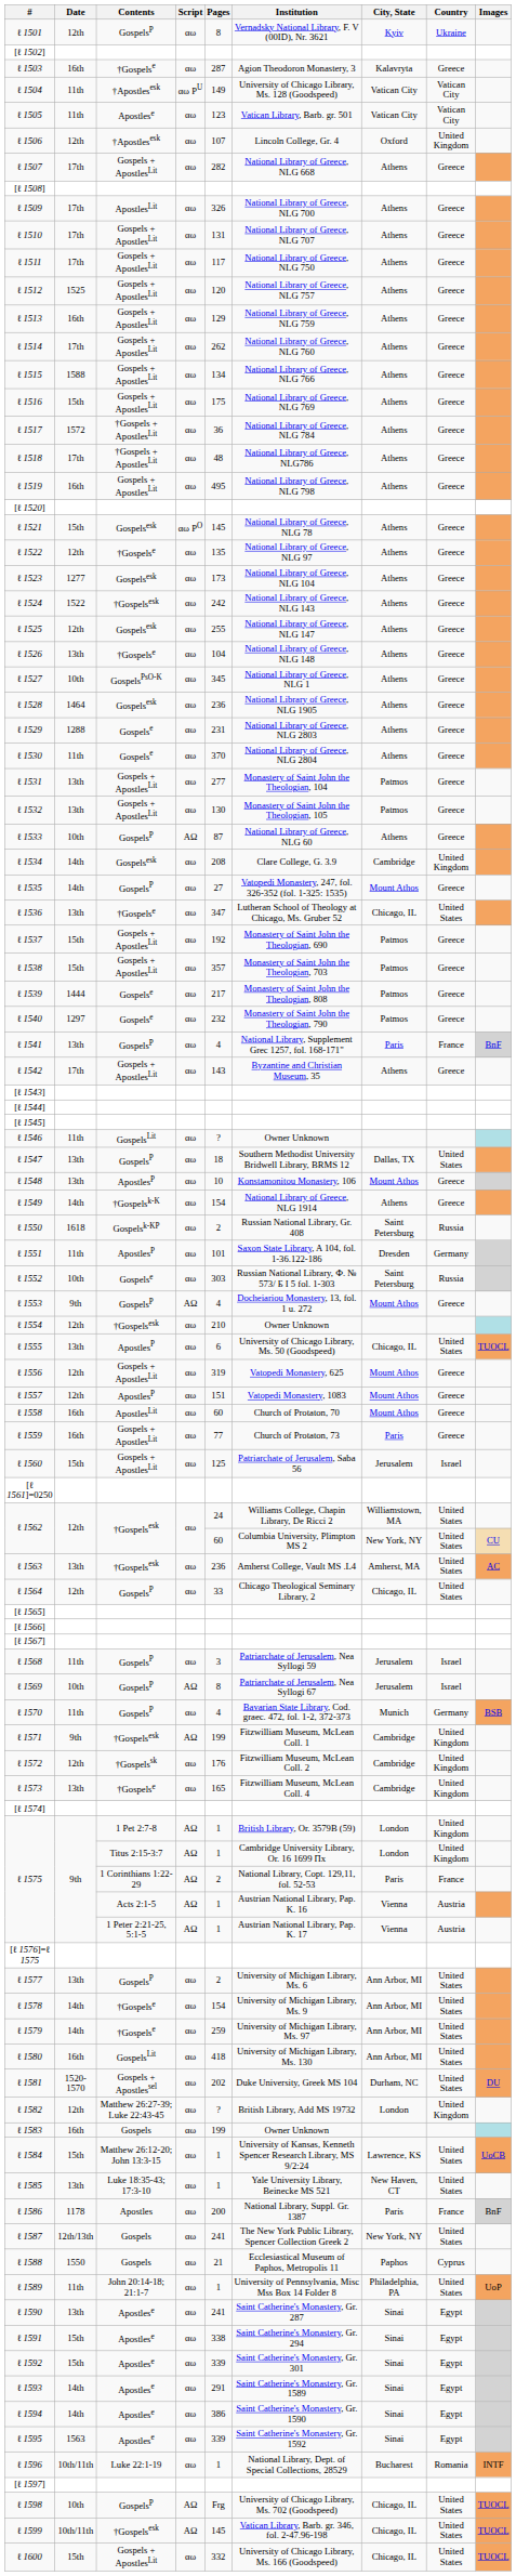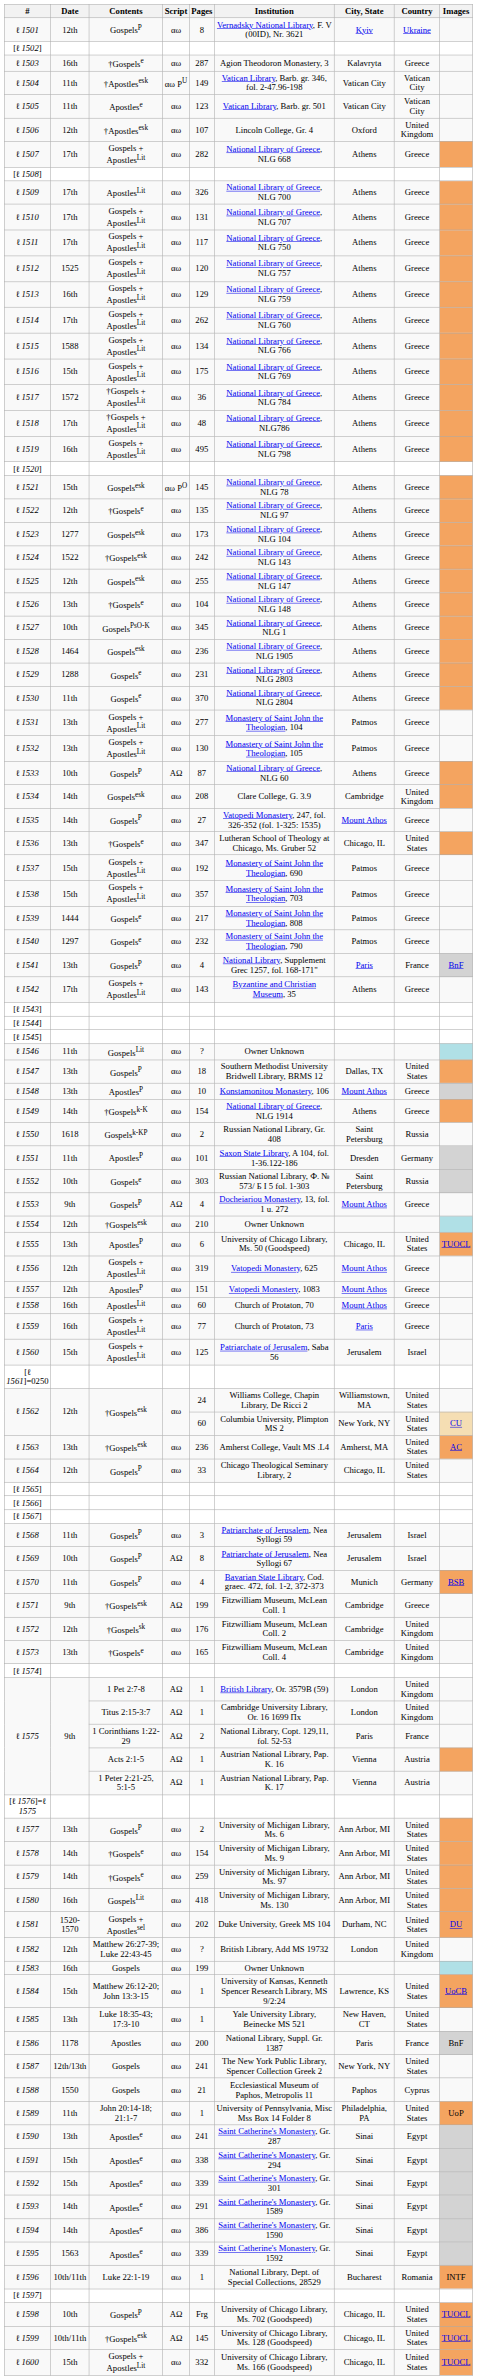ℓ 1504 | Institution: University of Chicago Library, Ms. 128 (Goodspeed) -> Vatican Library, Barb. gr. 346, fol. 2-47.96-198
ℓ 1571 | Country: United Kingdom -> Greece
ℓ 1599 | Institution: Vatican Library, Barb. gr. 346, fol. 2-47.96-198 -> University of Chicago Library, Ms. 128 (Goodspeed)
